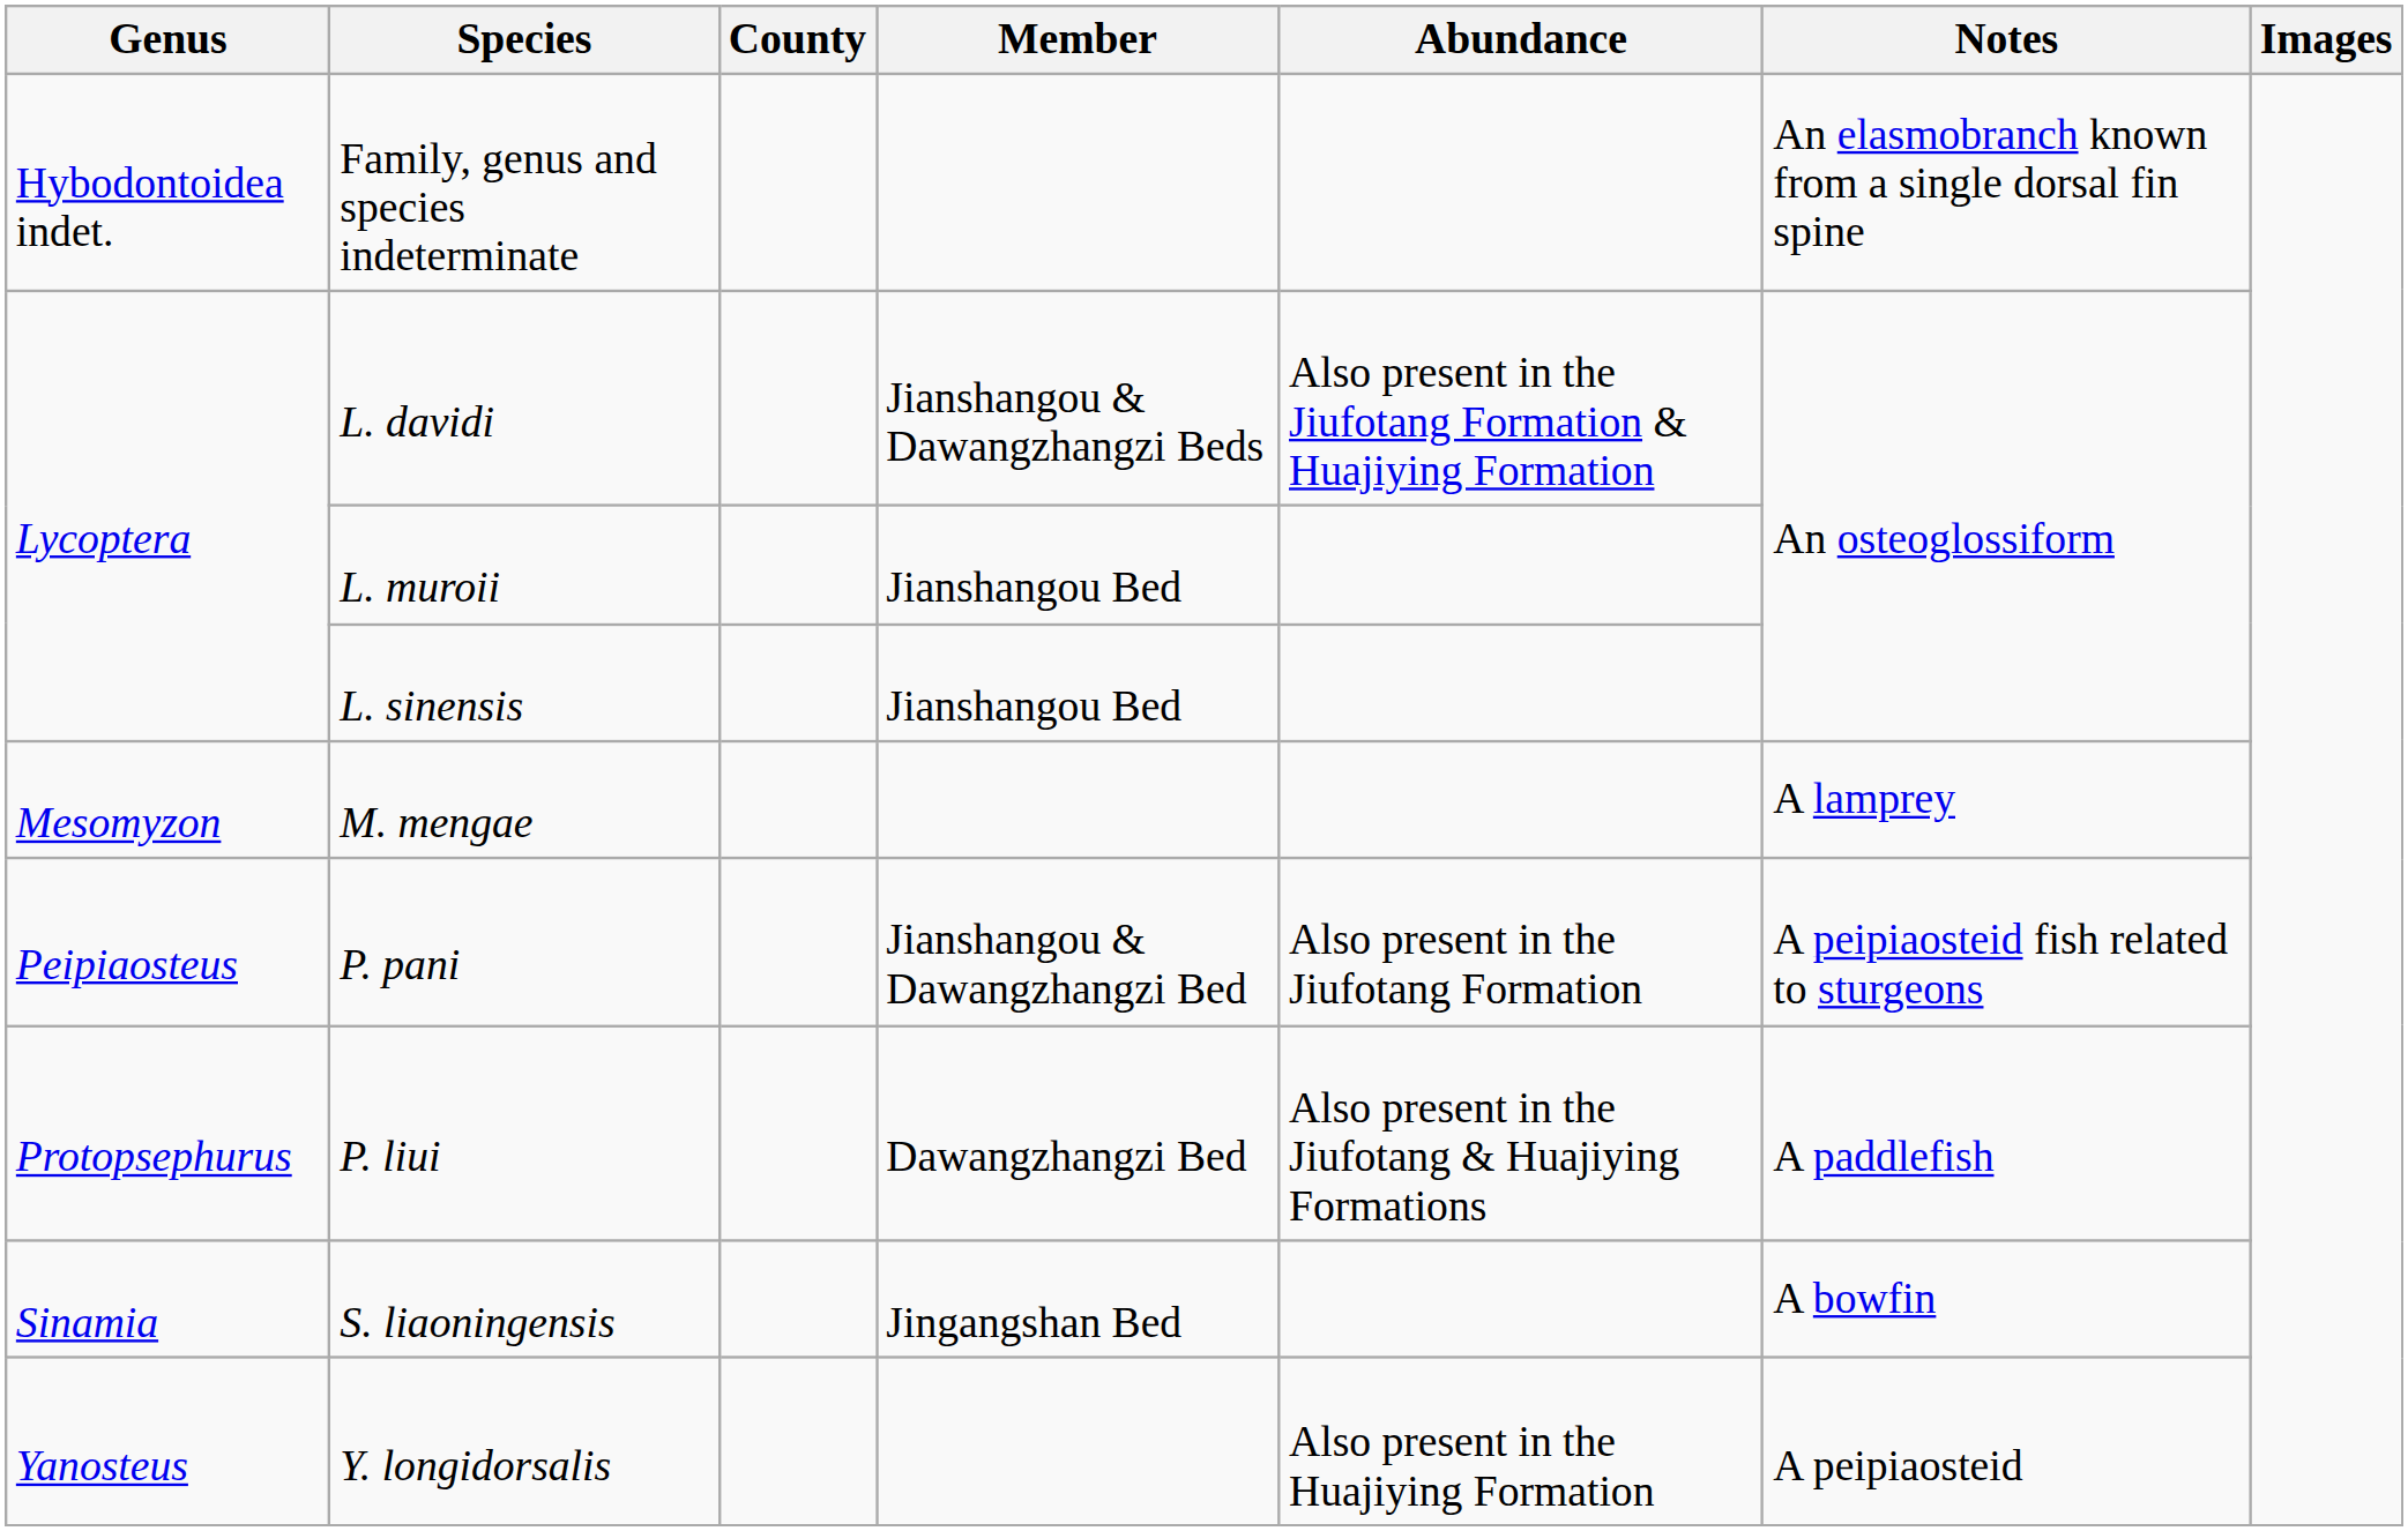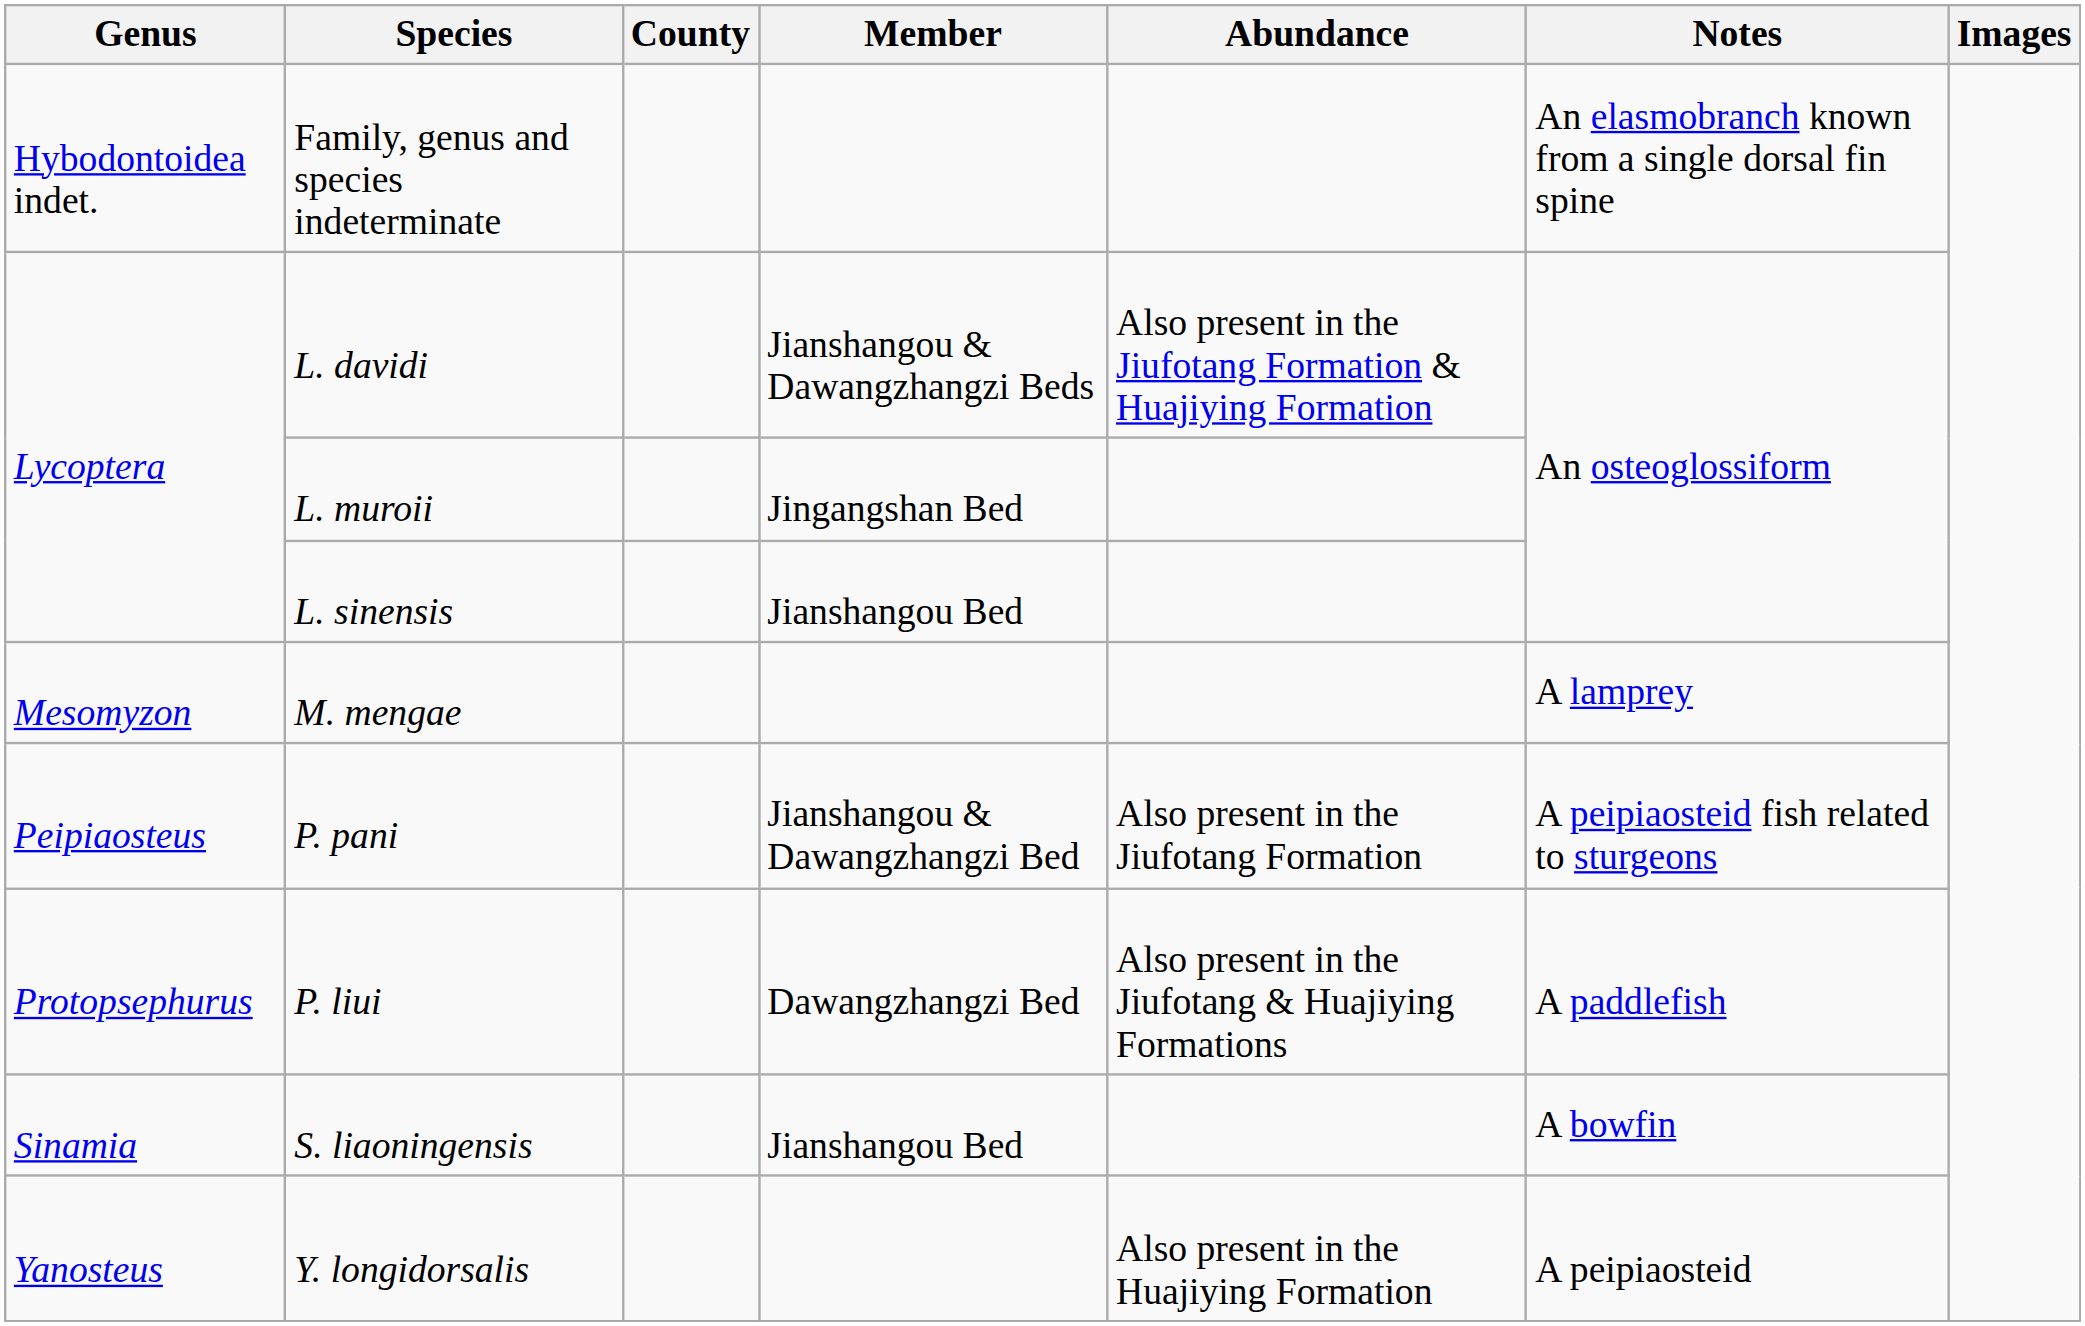L. muroii | Member: Jianshangou Bed -> Jingangshan Bed
S. liaoningensis | Member: Jingangshan Bed -> Jianshangou Bed
